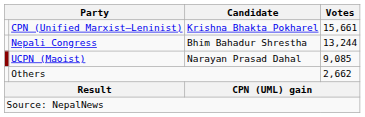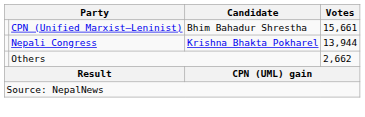CPN (Unified Marxist–Leninist) | Candidate: Krishna Bhakta Pokharel -> Bhim Bahadur Shrestha
Nepali Congress | Candidate: Bhim Bahadur Shrestha -> Krishna Bhakta Pokharel
Nepali Congress | Votes: 13,244 -> 13,944
- row: UCPN (Maoist) | Narayan Prasad Dahal | 9,085
